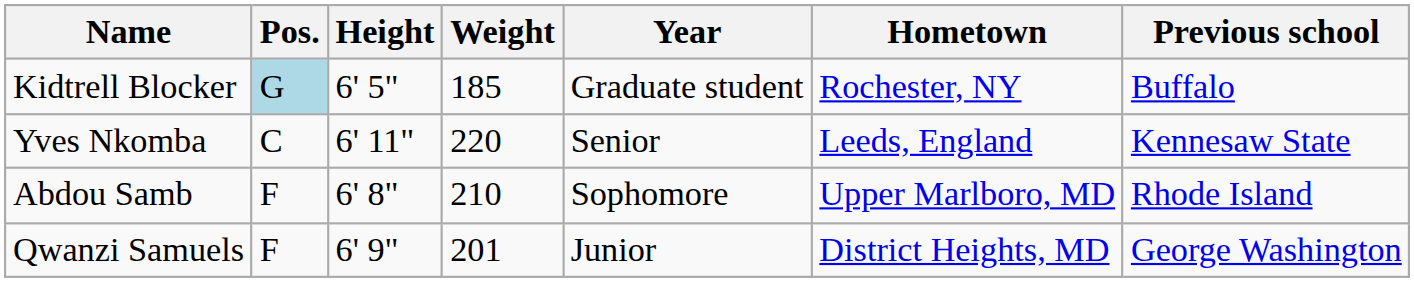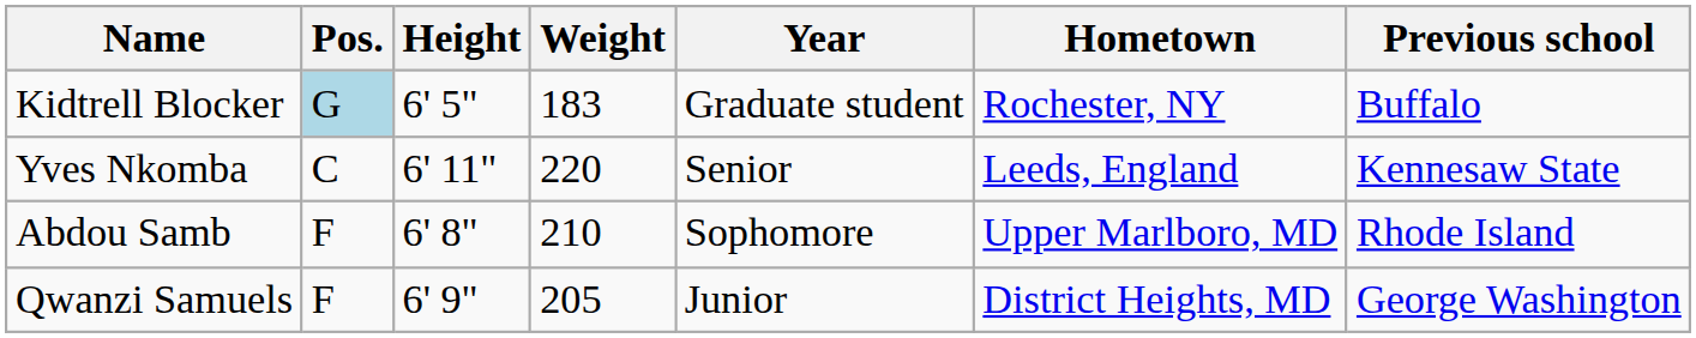Kidtrell Blocker | Weight: 185 -> 183
Qwanzi Samuels | Weight: 201 -> 205
